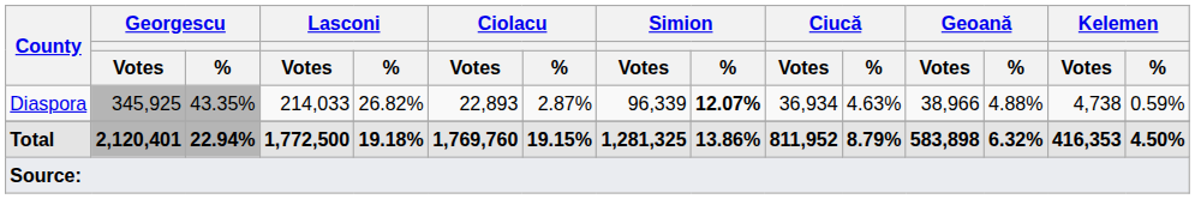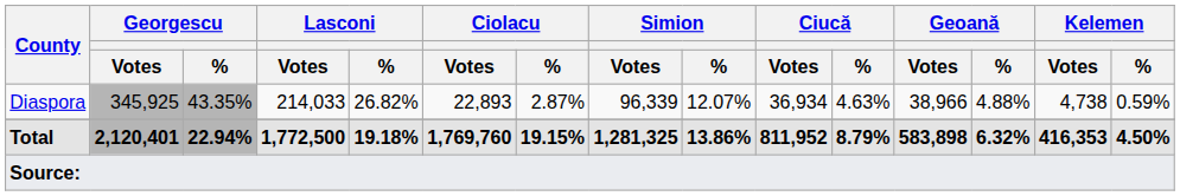Diaspora | Simion / %: bold -> normal
